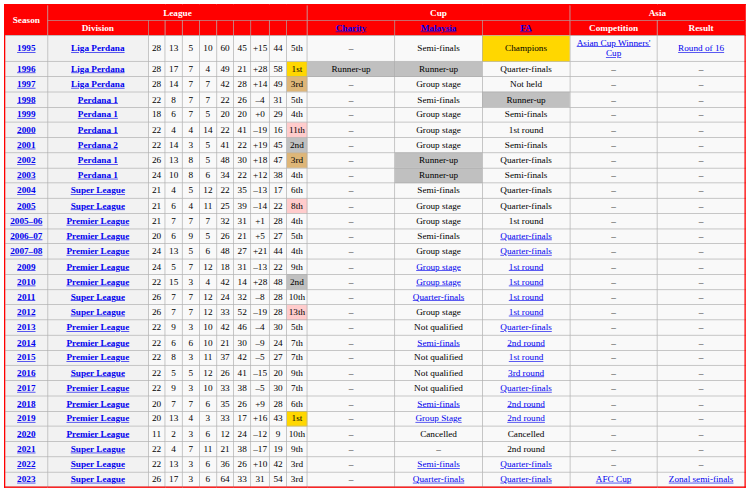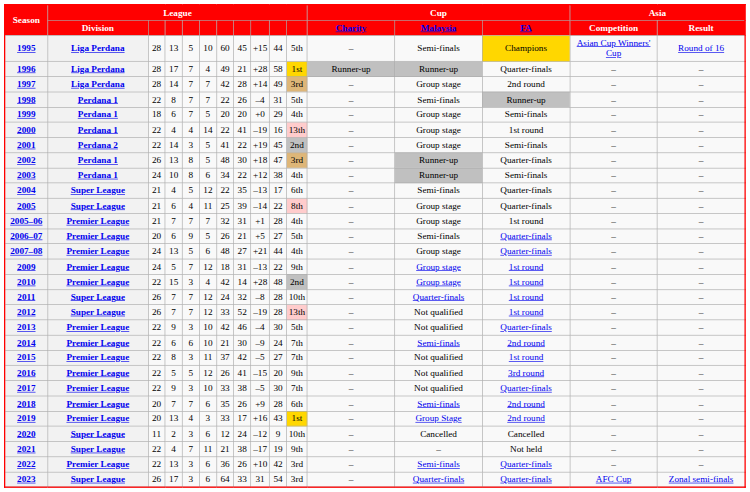1997 | Cup / FA: Not held -> 2nd round
2000 | column 11: 11th -> 13th
2012 | Cup / Malaysia: Group stage -> Not qualified
2016 | League / Division: Super League -> Premier League
2020 | League / Division: Premier League -> Super League
2021 | Cup / FA: 2nd round -> Not held
2022 | League / Division: Super League -> Premier League
